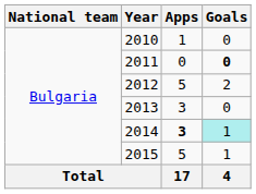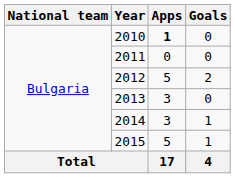2010 | Apps: normal -> bold
2011 | Goals: bold -> normal
2014 | Apps: bold -> normal
2014 | Goals: paleturquoise background -> no background
